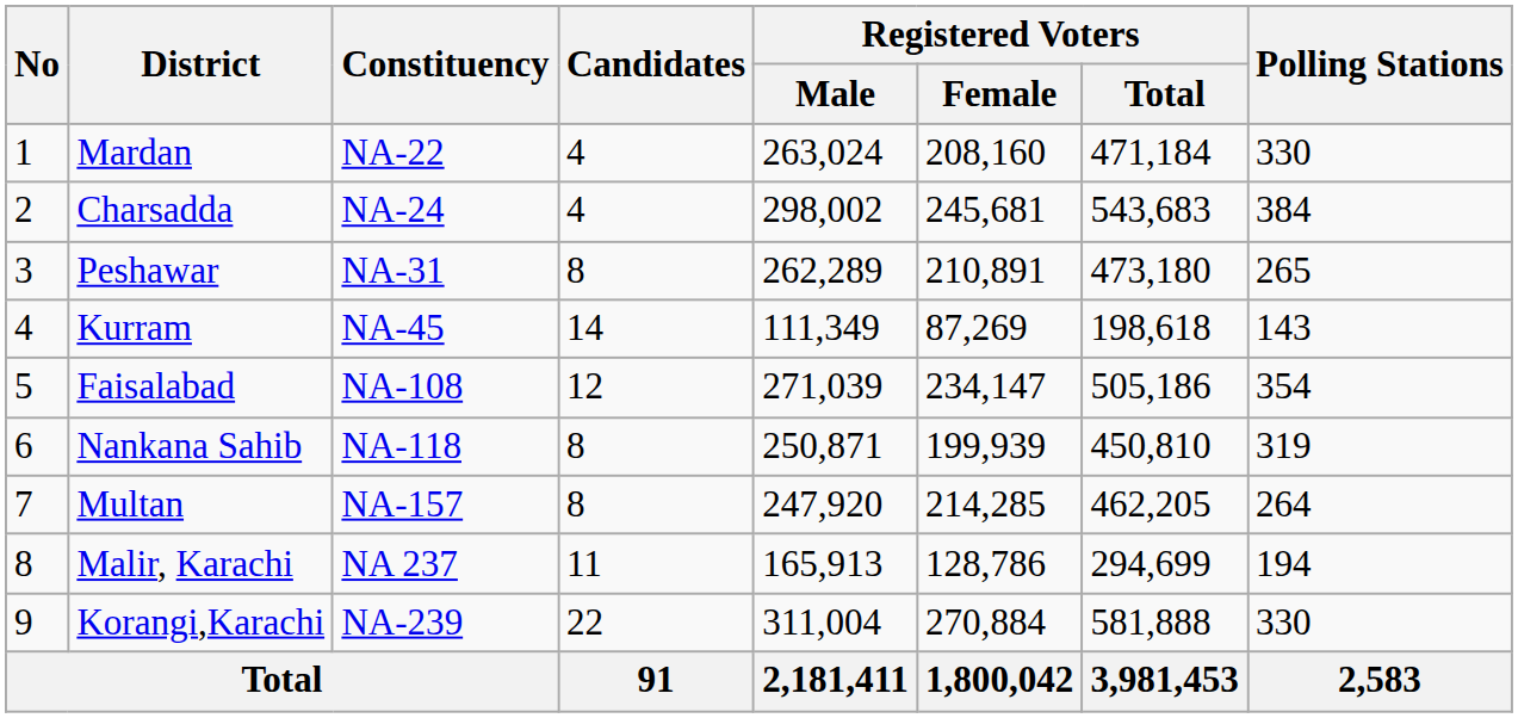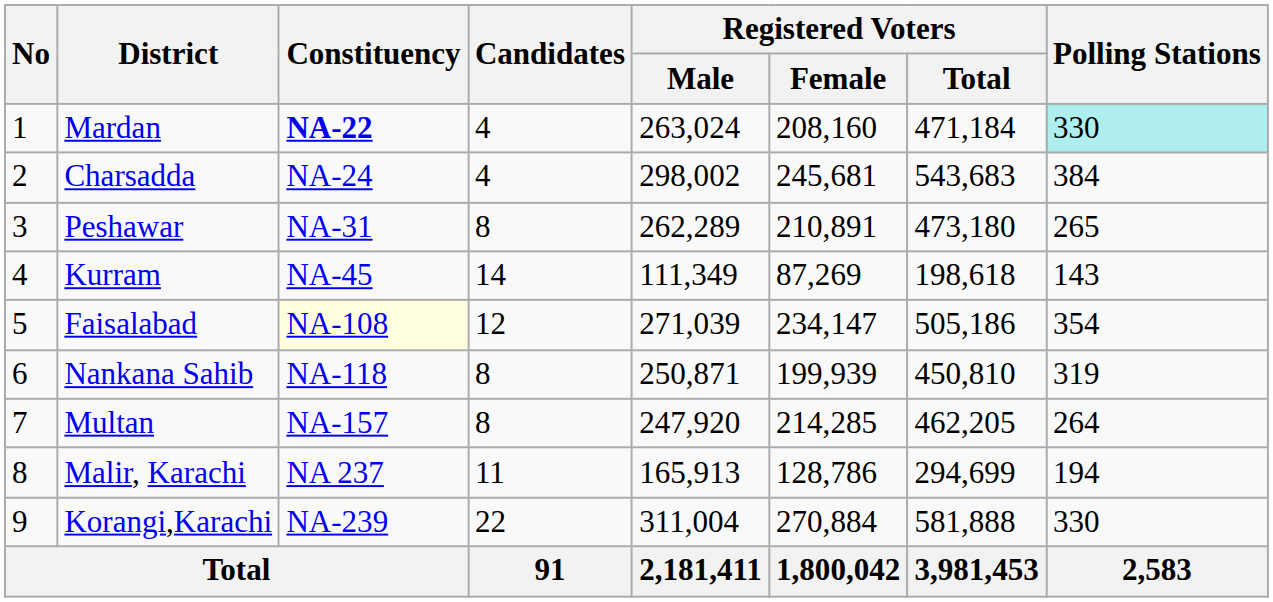Mardan | Constituency: normal -> bold
Mardan | Polling Stations: no background -> paleturquoise background
Faisalabad | Constituency: no background -> lightyellow background
